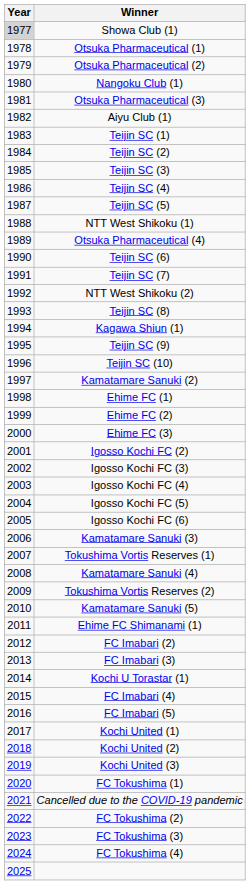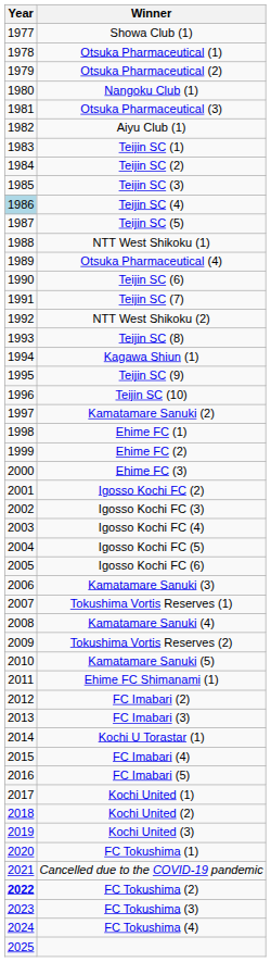Showa Club (1) | Year: lightgrey background -> no background
Teijin SC (4) | Year: no background -> lightblue background
FC Tokushima (2) | Year: normal -> bold
